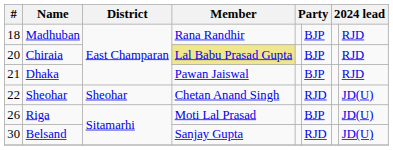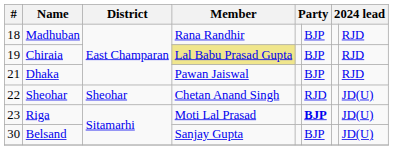Chiraia | #: 20 -> 19
Riga | #: 26 -> 23
Riga | column 6: normal -> bold
Belsand | column 6: RJD -> BJP
